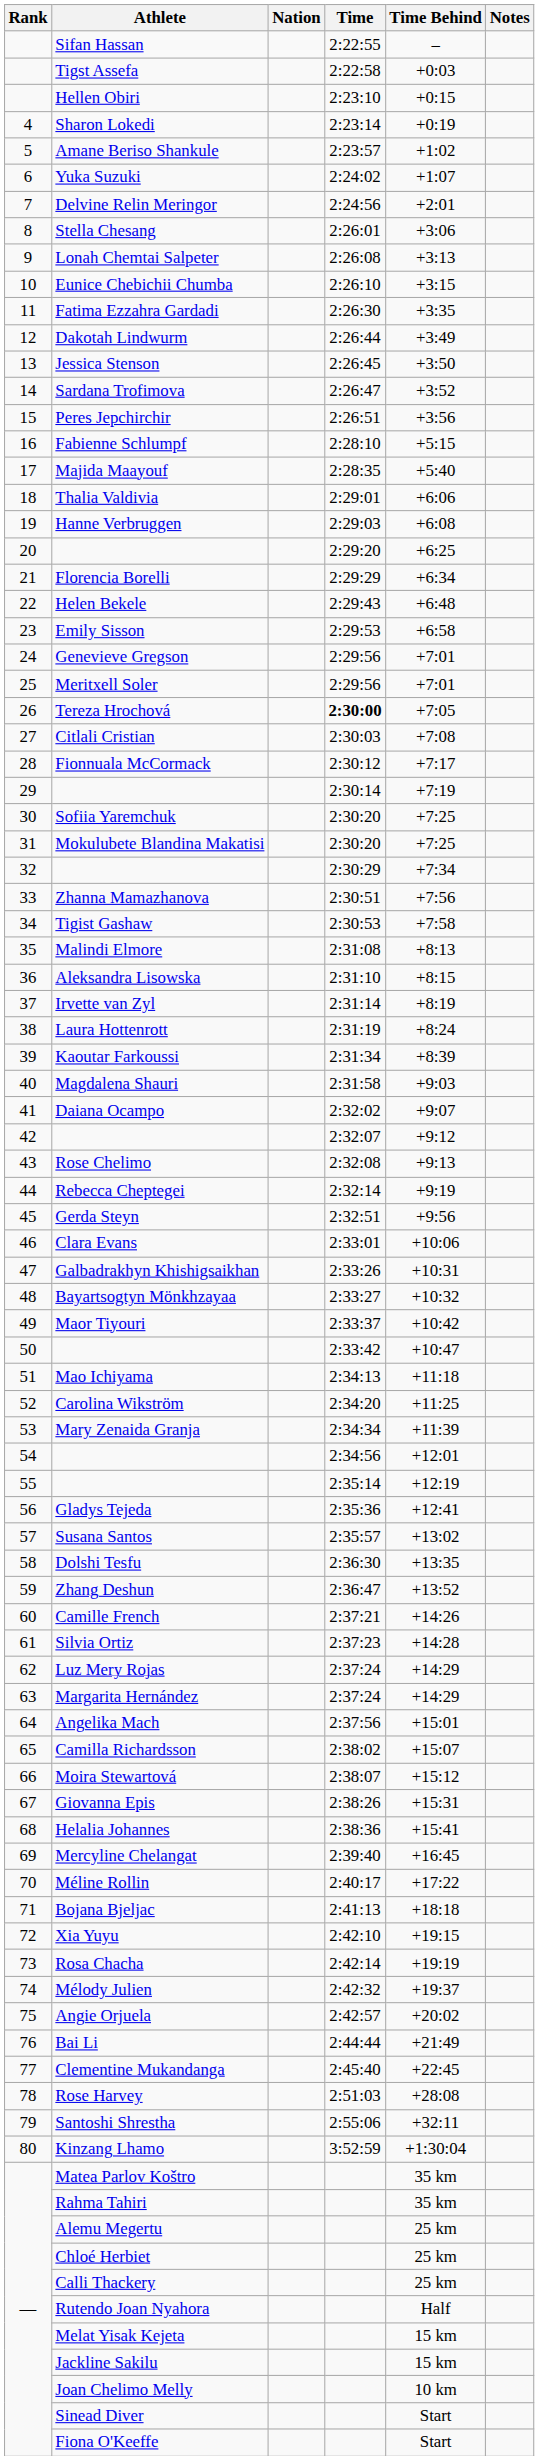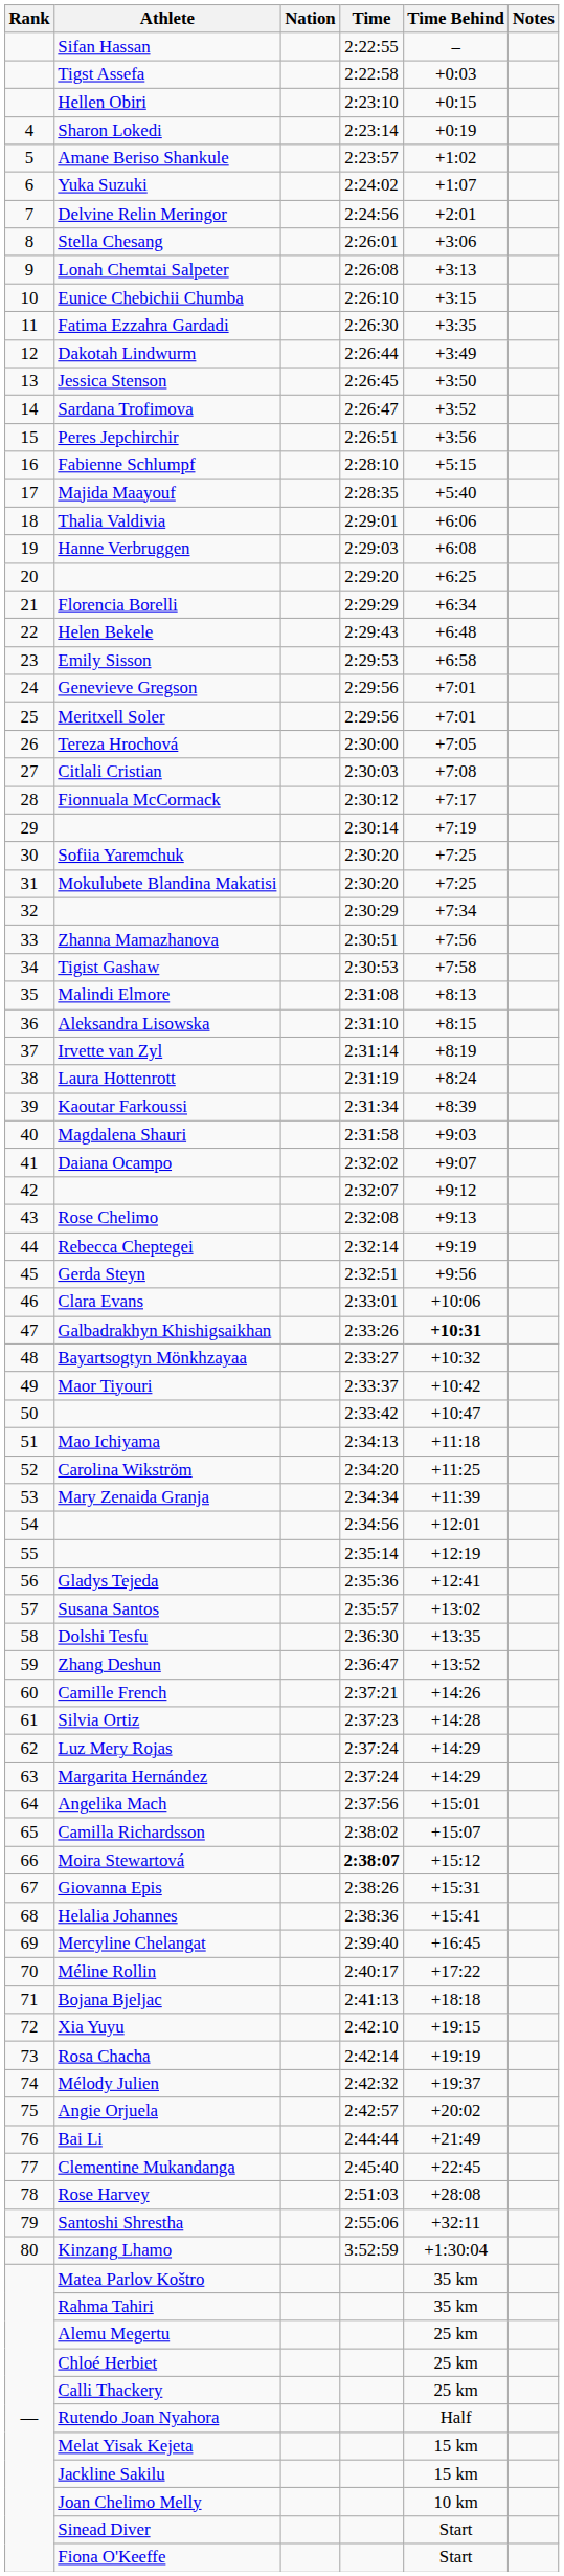Tereza Hrochová | Time: bold -> normal
Galbadrakhyn Khishigsaikhan | Time Behind: normal -> bold
Moira Stewartová | Time: normal -> bold
